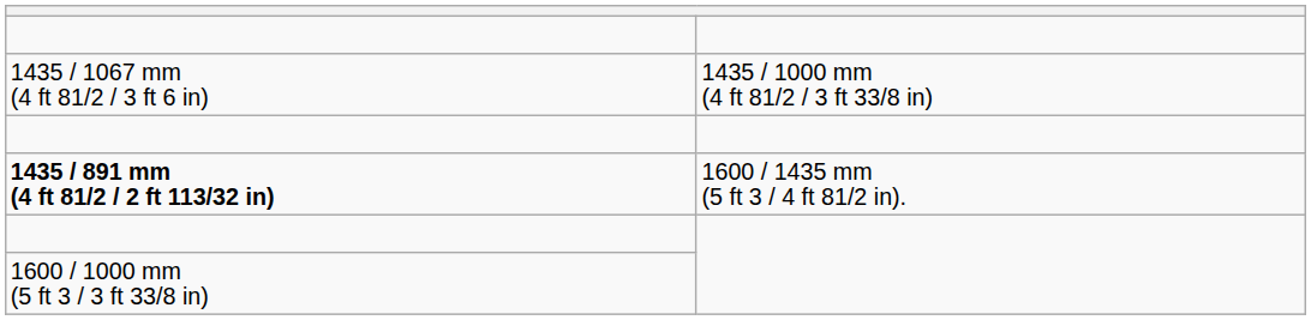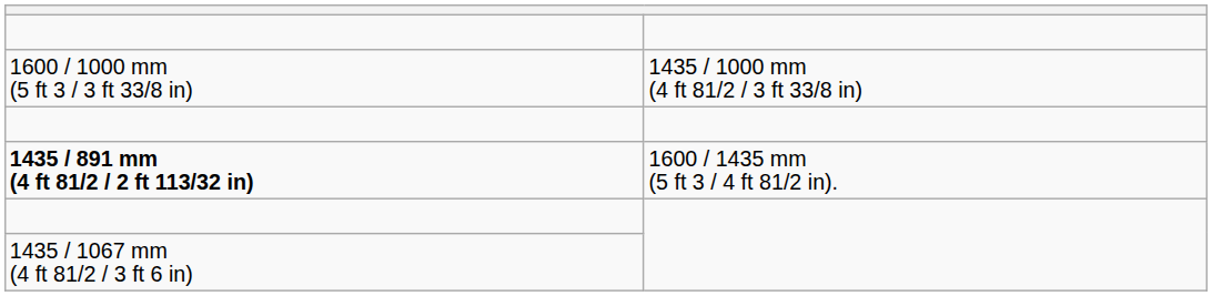row 3 | column 1: 1435 / 1067 mm (4 ft 81/2 / 3 ft 6 in) -> 1600 / 1000 mm (5 ft 3 / 3 ft 33/8 in)
row 7 | column 1: 1600 / 1000 mm (5 ft 3 / 3 ft 33/8 in) -> 1435 / 1067 mm (4 ft 81/2 / 3 ft 6 in)
